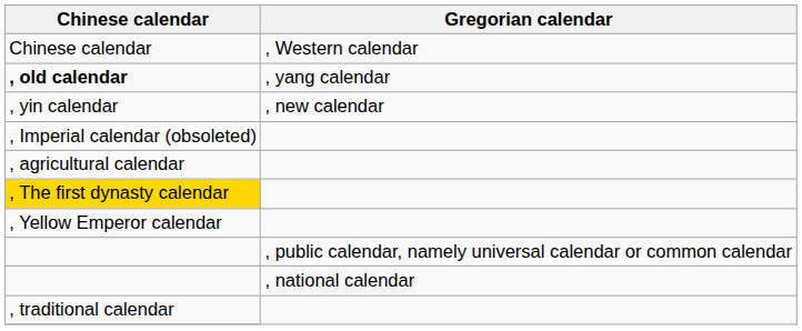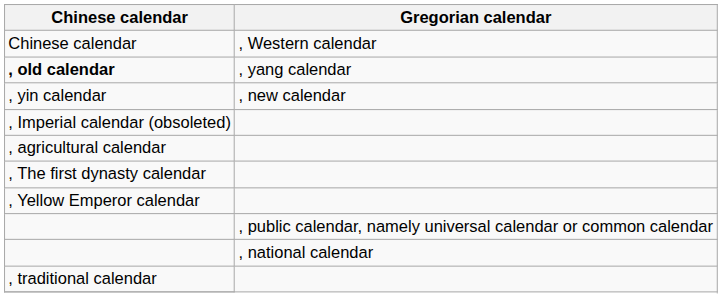row 7 | Chinese calendar: gold background -> no background
